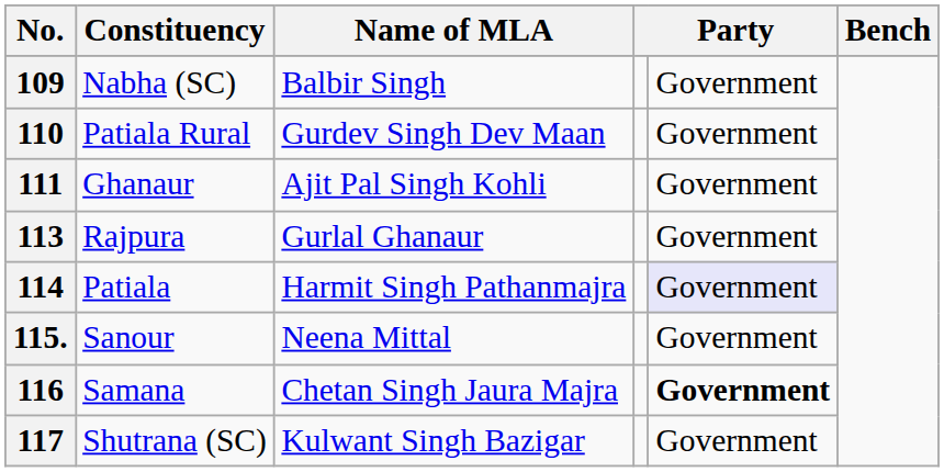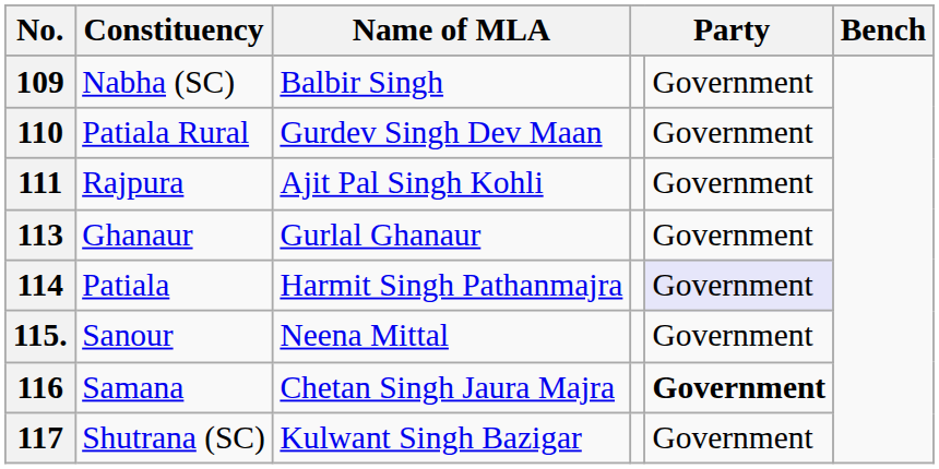111 | Constituency: Ghanaur -> Rajpura
113 | Constituency: Rajpura -> Ghanaur
